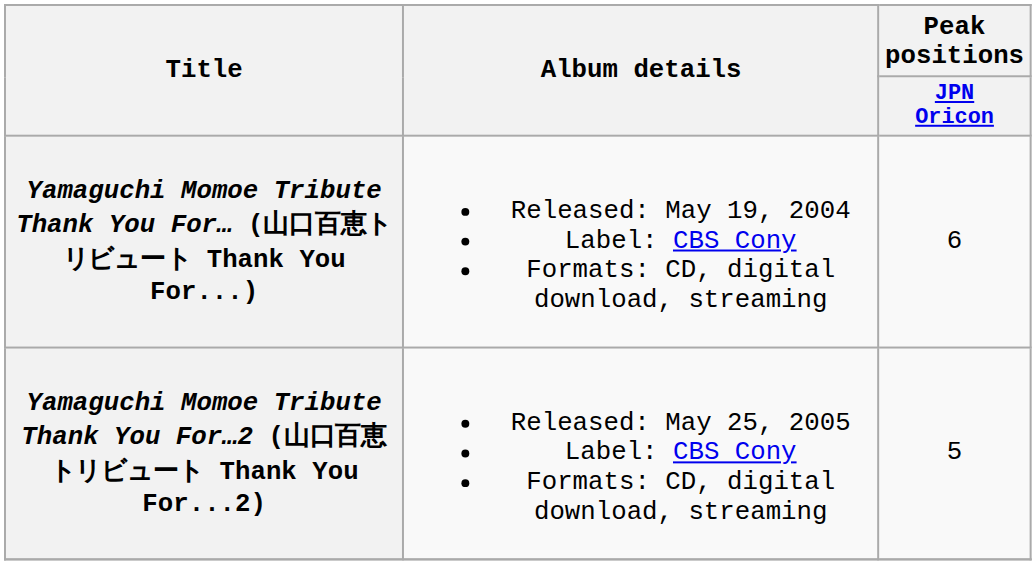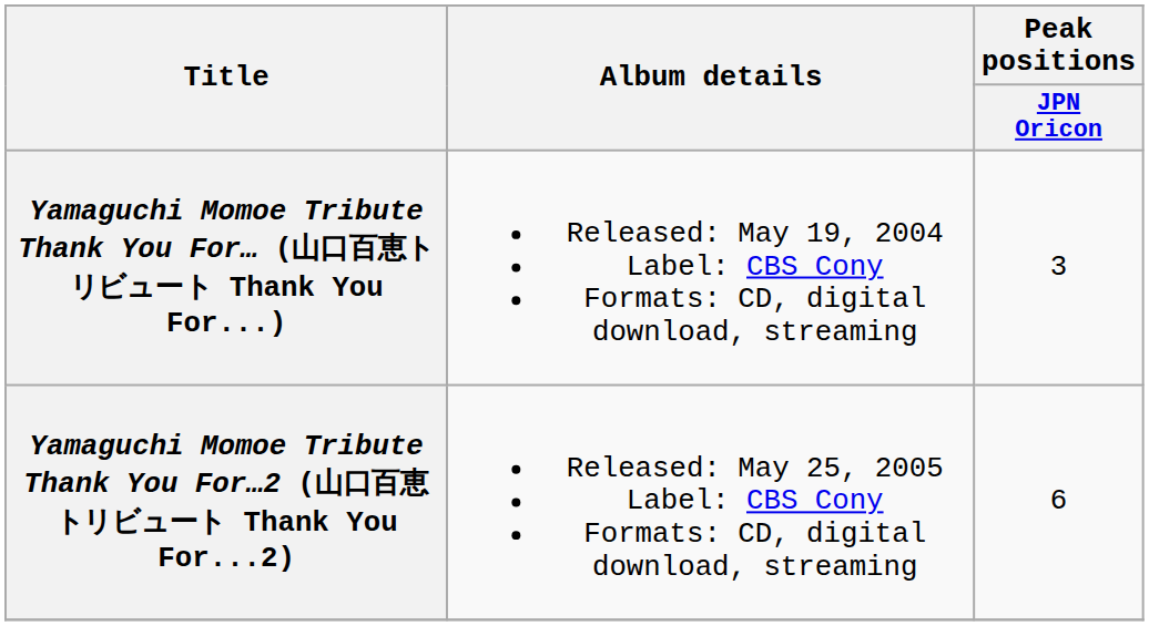row 3 | Peak positions / JPN Oricon: 6 -> 3
row 4 | Peak positions / JPN Oricon: 5 -> 6
